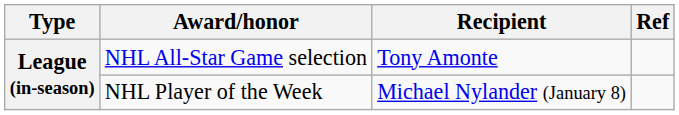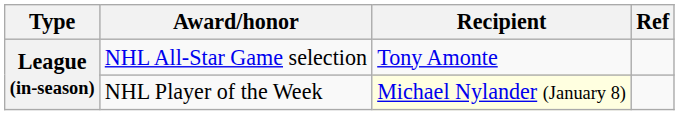NHL Player of the Week | Recipient: no background -> lightyellow background
